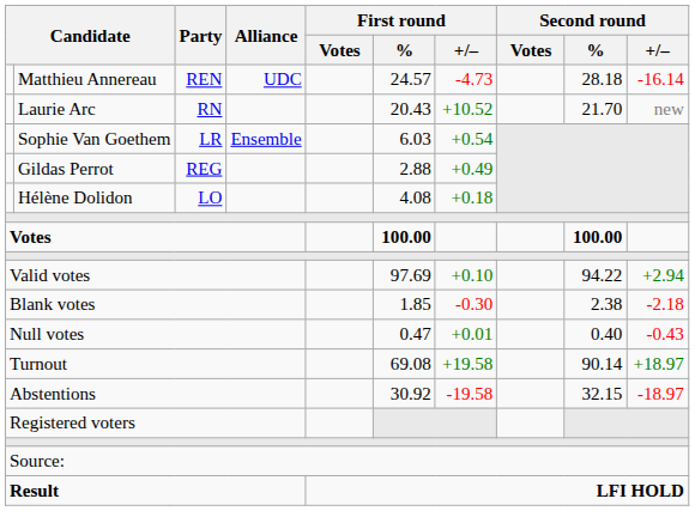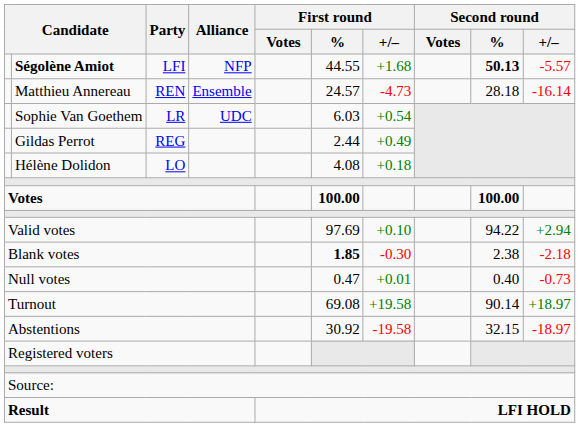+ row: Ségolène Amiot | LFI | NFP | 44.55 | +1.68 | 50.13 | -5.57
Matthieu Annereau | Alliance: UDC -> Ensemble
- row: Laurie Arc | RN | 20.43 | +10.52 | 21.70 | new
Sophie Van Goethem | Alliance: Ensemble -> UDC
Gildas Perrot | First round / %: 2.88 -> 2.44
Blank votes | First round / %: normal -> bold
Null votes | Second round / +/–: -0.43 -> -0.73
